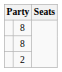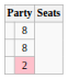2 | column 2: no background -> pink background
